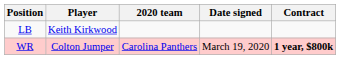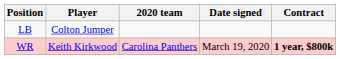LB | Player: Keith Kirkwood -> Colton Jumper
WR | Player: Colton Jumper -> Keith Kirkwood
